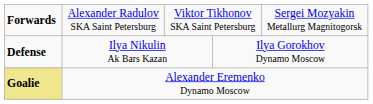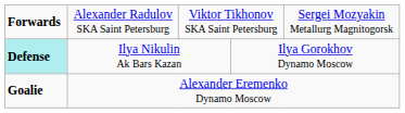Defense | column 1: no background -> paleturquoise background
Goalie | column 1: khaki background -> no background
